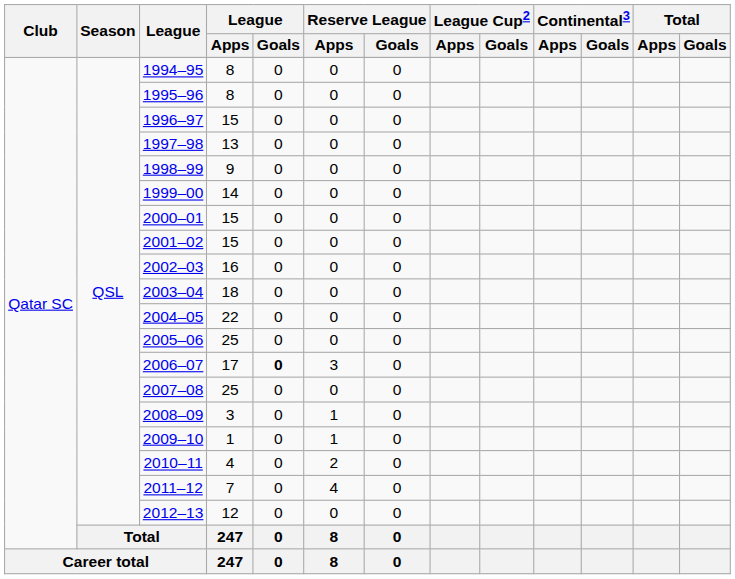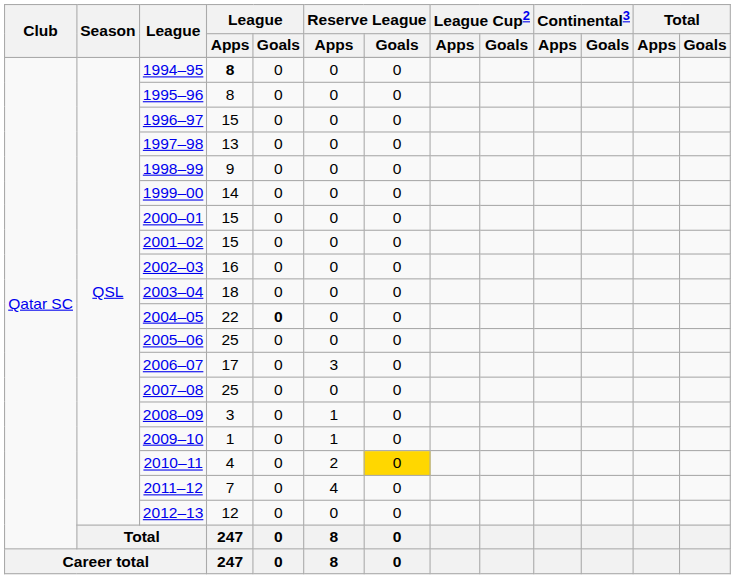1994–95 | League / Apps: normal -> bold
2004–05 | League / Goals: normal -> bold
2006–07 | League / Goals: bold -> normal
2010–11 | Reserve League / Goals: no background -> gold background
